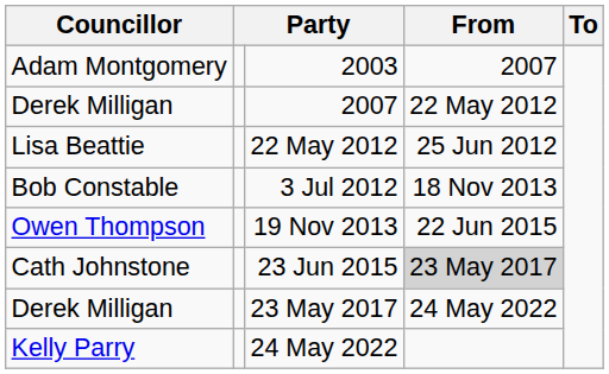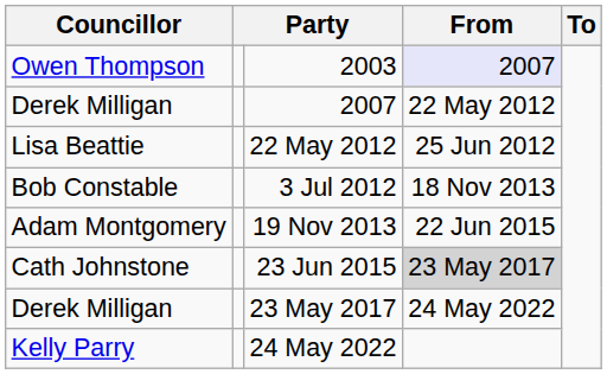2003 | Councillor: Adam Montgomery -> Owen Thompson
2003 | From: no background -> lavender background
19 Nov 2013 | Councillor: Owen Thompson -> Adam Montgomery
